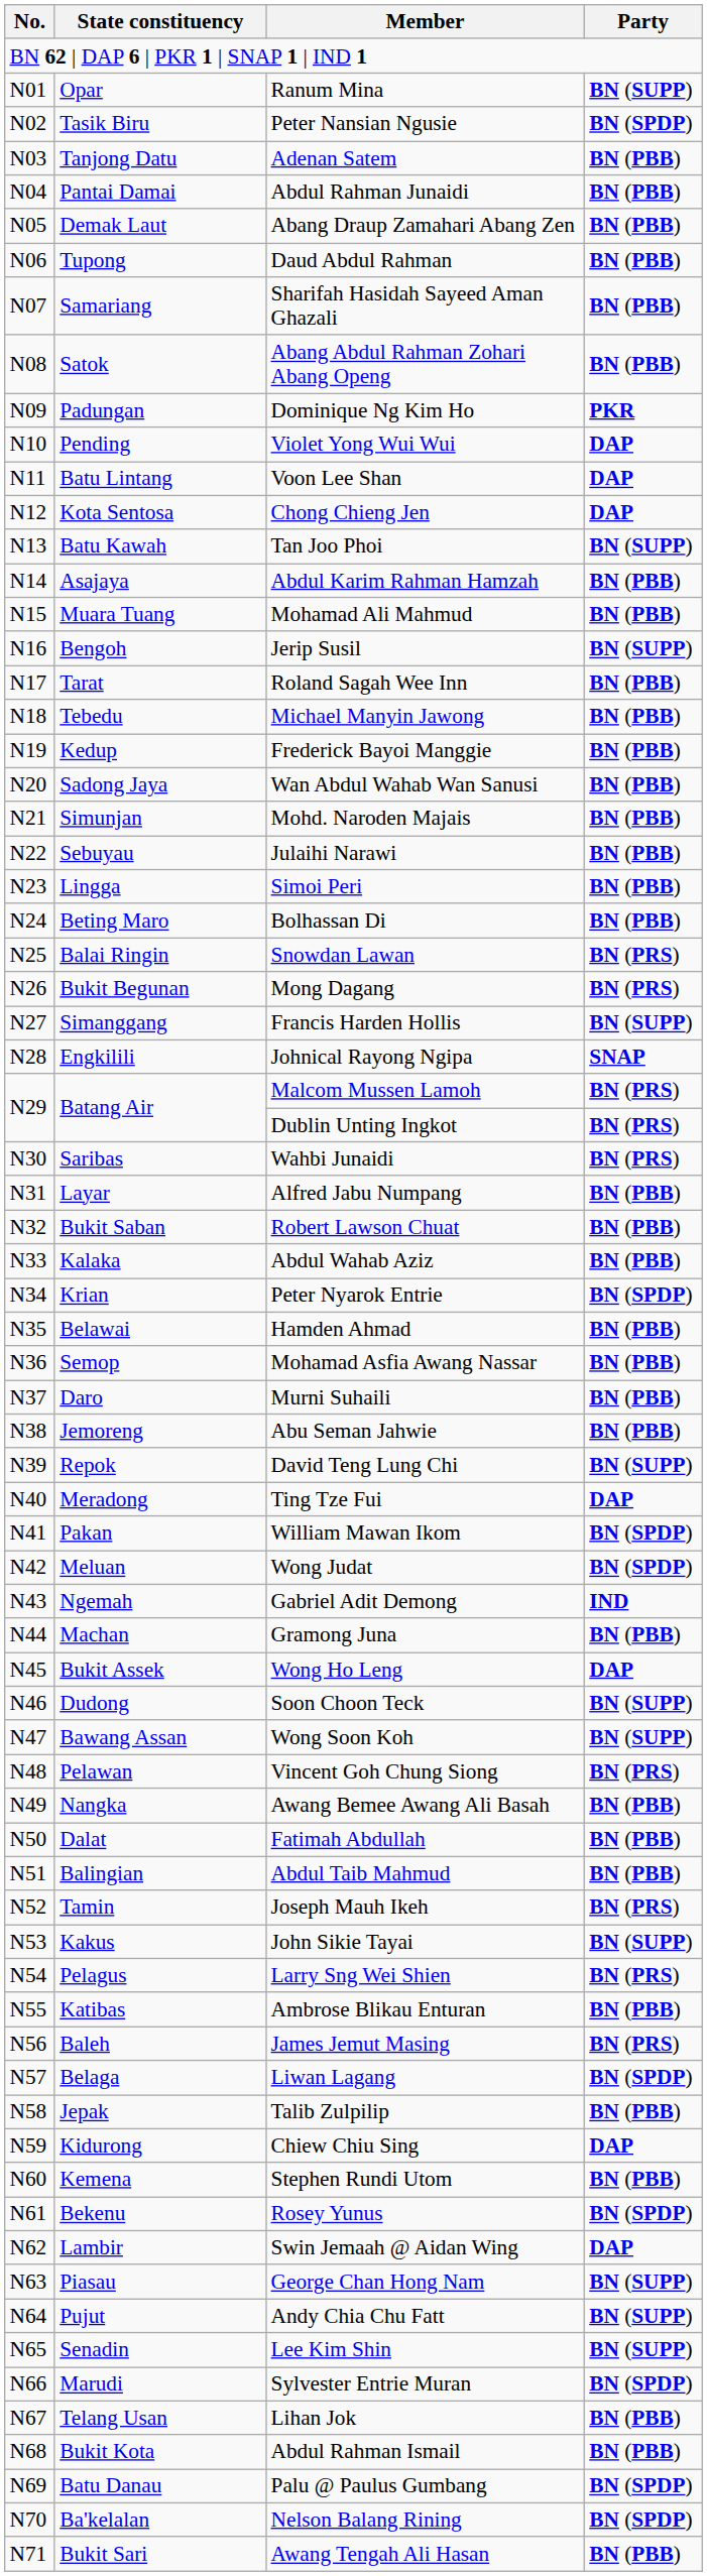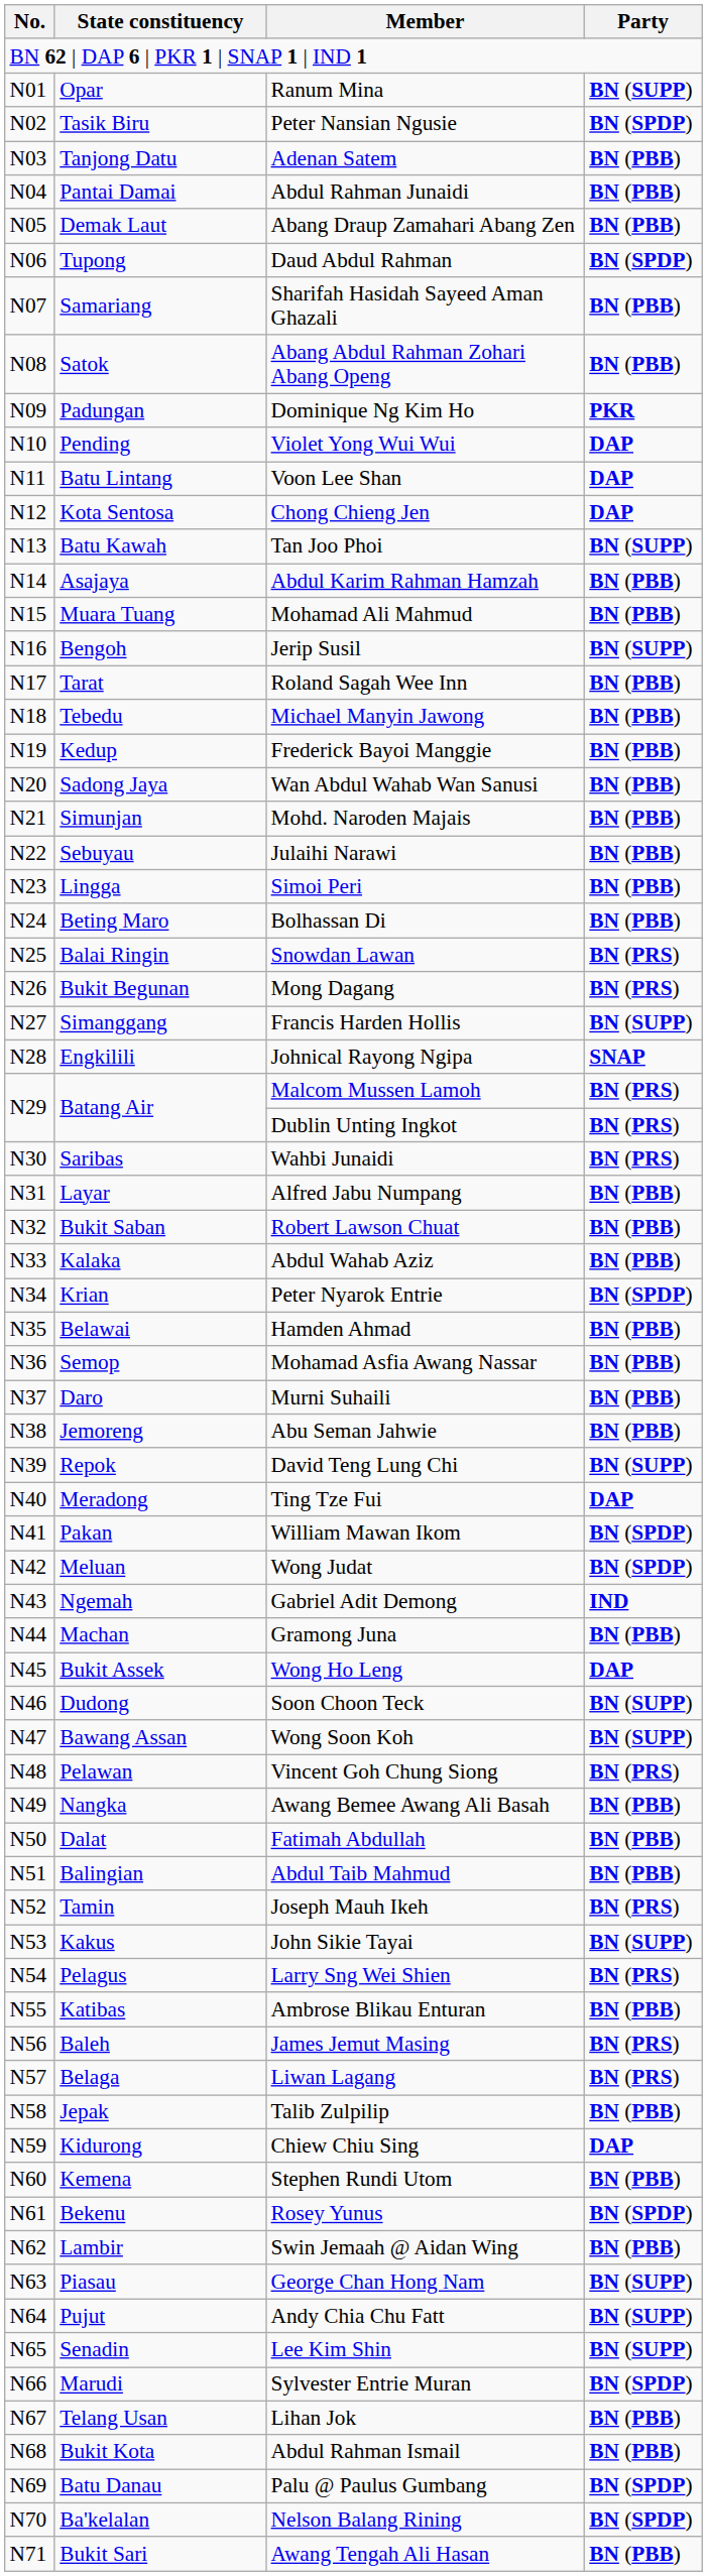Daud Abdul Rahman | Party: BN (PBB) -> BN (SPDP)
Liwan Lagang | Party: BN (SPDP) -> BN (PRS)
Swin Jemaah @ Aidan Wing | Party: DAP -> BN (PBB)
